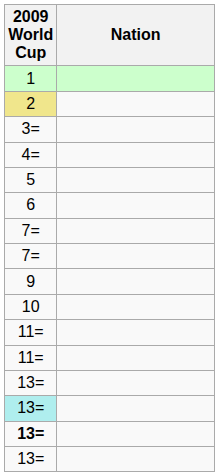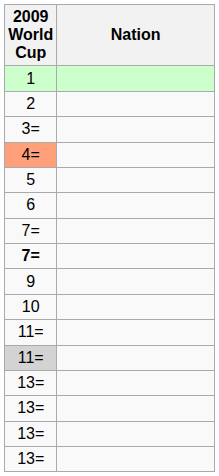row 3 | 2009 World Cup: khaki background -> no background
row 5 | 2009 World Cup: no background -> lightsalmon background
row 9 | 2009 World Cup: normal -> bold
row 13 | 2009 World Cup: no background -> lightgrey background
row 15 | 2009 World Cup: paleturquoise background -> no background
row 16 | 2009 World Cup: bold -> normal
